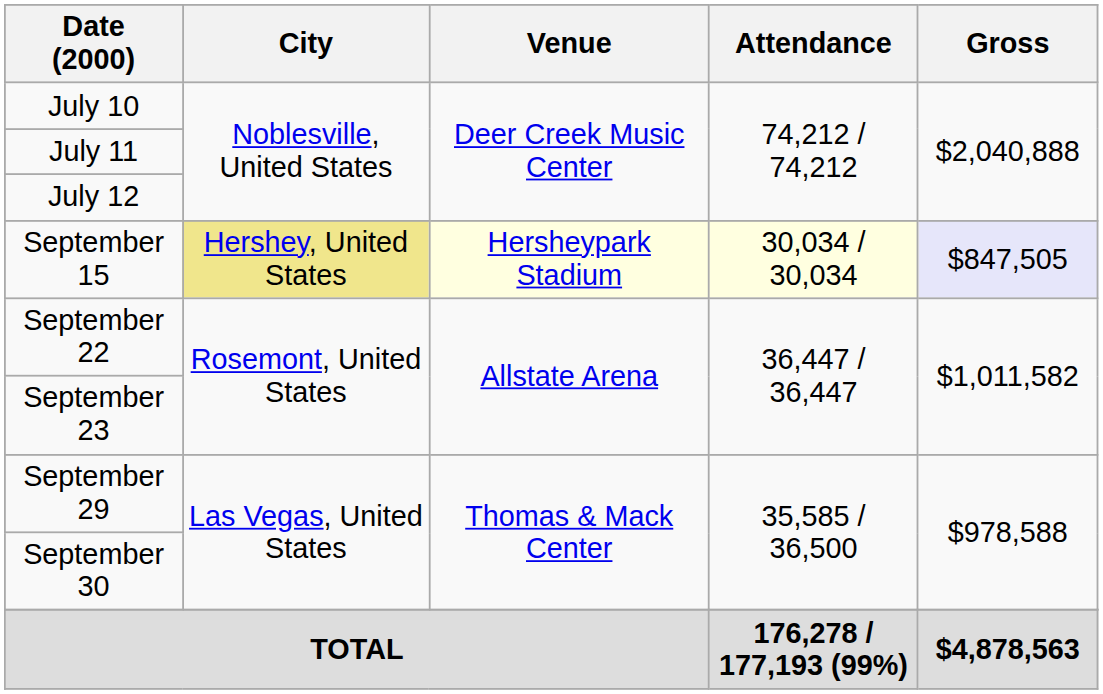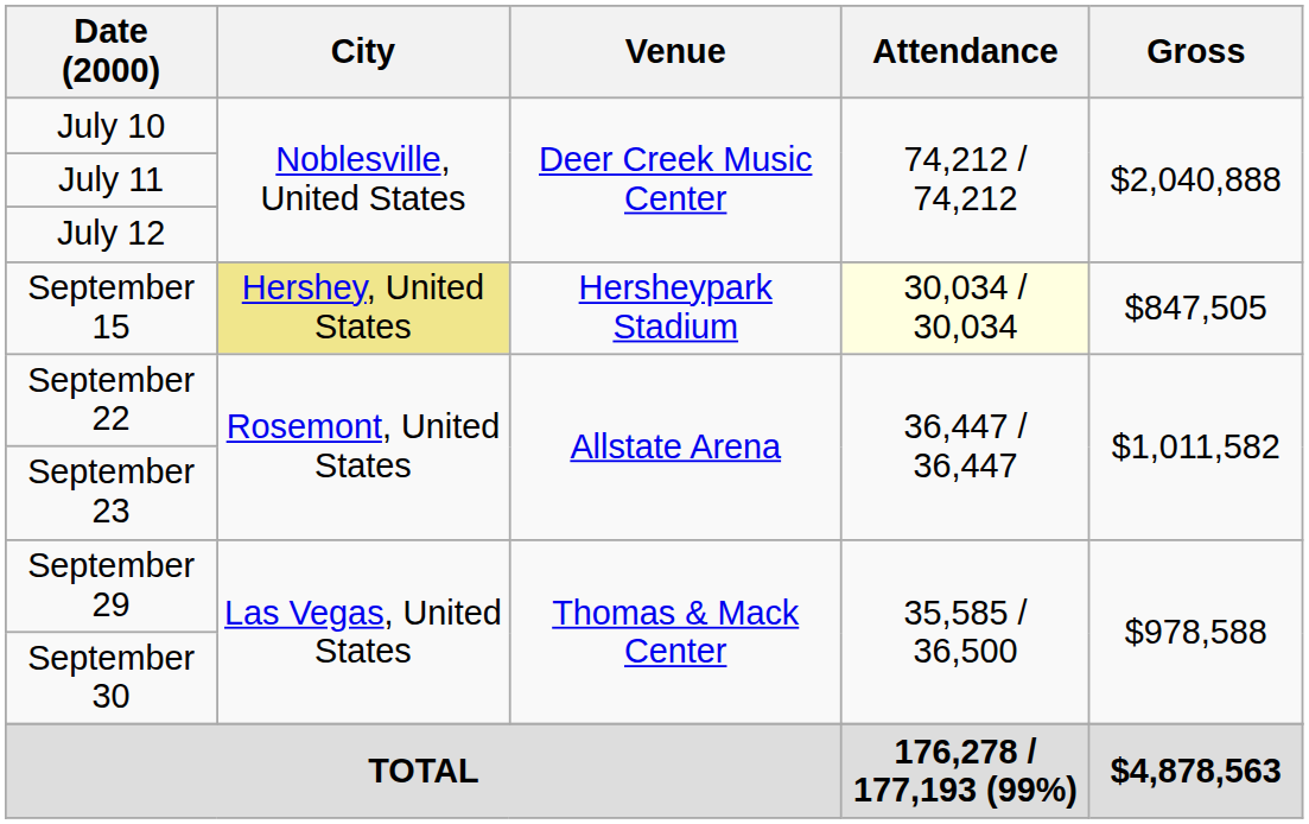September 15 | Venue: lightyellow background -> no background
September 15 | Gross: lavender background -> no background
